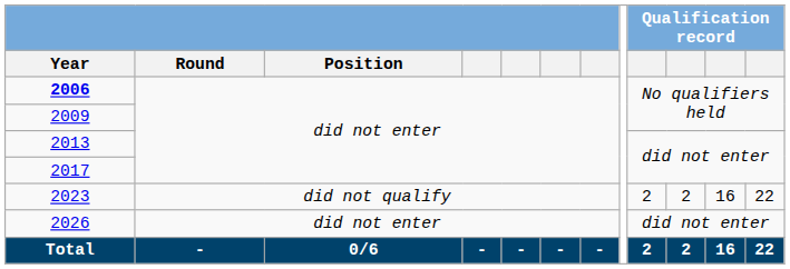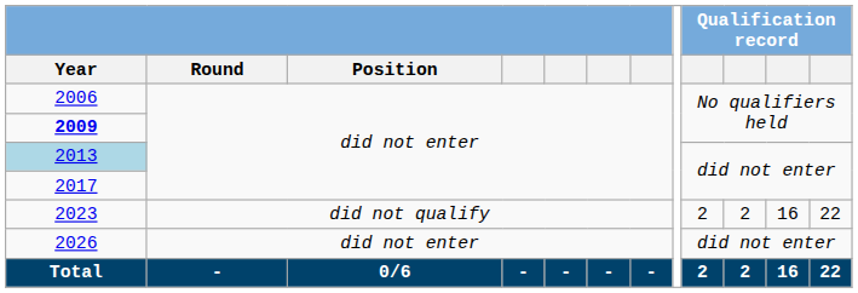2006 | Year: bold -> normal
2009 | Year: normal -> bold
2013 | Year: no background -> lightblue background
